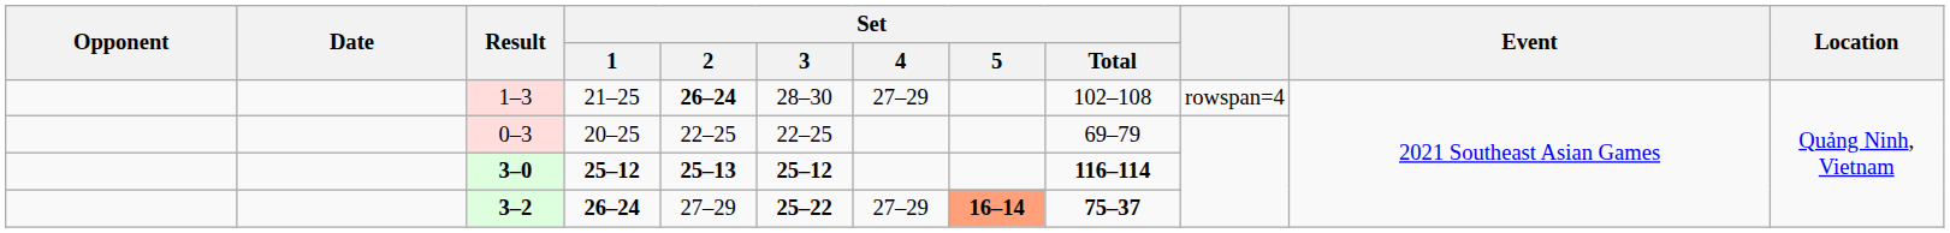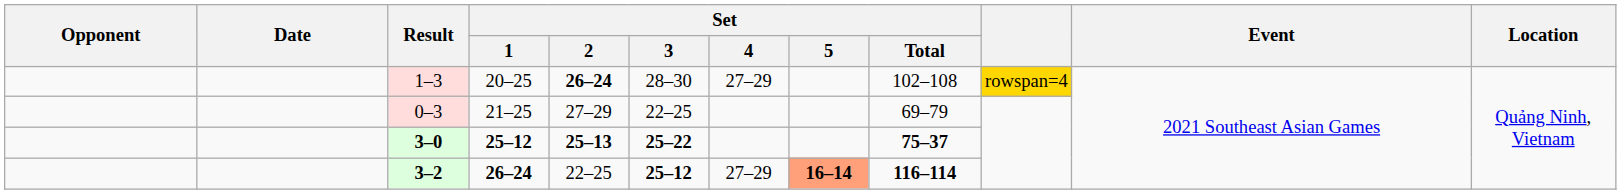1–3 | Set / 1: 21–25 -> 20–25
1–3 | column 10: no background -> gold background
0–3 | Set / 1: 20–25 -> 21–25
0–3 | Set / 2: 22–25 -> 27–29
3–0 | Set / 3: 25–12 -> 25–22
3–0 | Set / Total: 116–114 -> 75–37
3–2 | Set / 2: 27–29 -> 22–25
3–2 | Set / 3: 25–22 -> 25–12
3–2 | Set / Total: 75–37 -> 116–114
